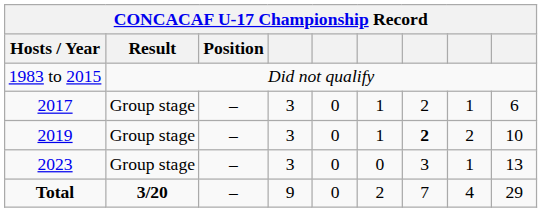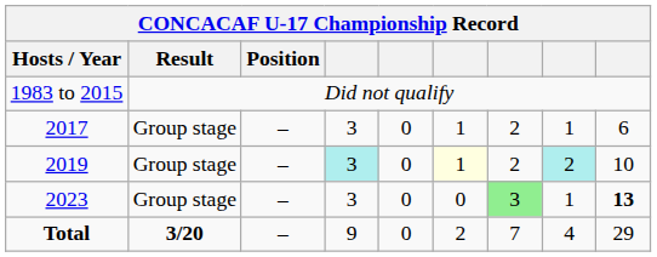2019 | column 4: no background -> paleturquoise background
2019 | column 6: no background -> lightyellow background
2019 | column 7: bold -> normal
2019 | column 8: no background -> paleturquoise background
2023 | column 7: no background -> lightgreen background
2023 | column 9: normal -> bold
